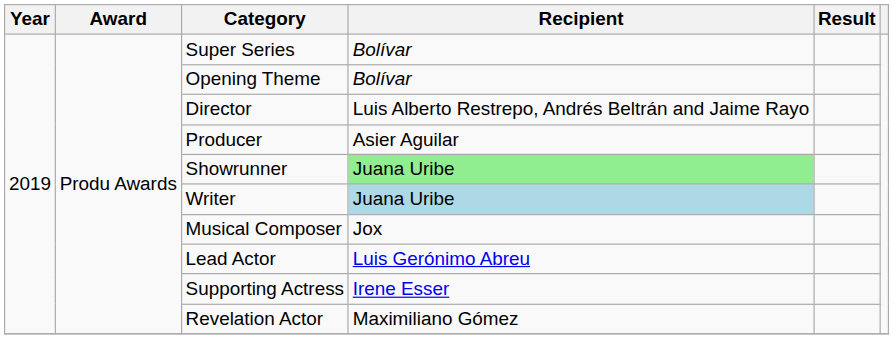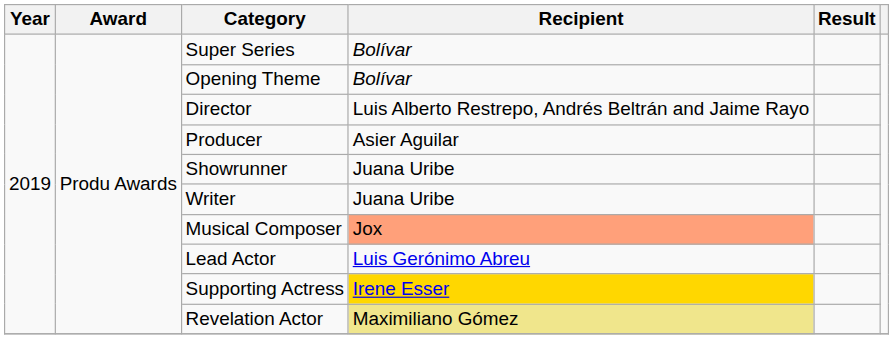Showrunner | Recipient: lightgreen background -> no background
Writer | Recipient: lightblue background -> no background
Musical Composer | Recipient: no background -> lightsalmon background
Supporting Actress | Recipient: no background -> gold background
Revelation Actor | Recipient: no background -> khaki background
